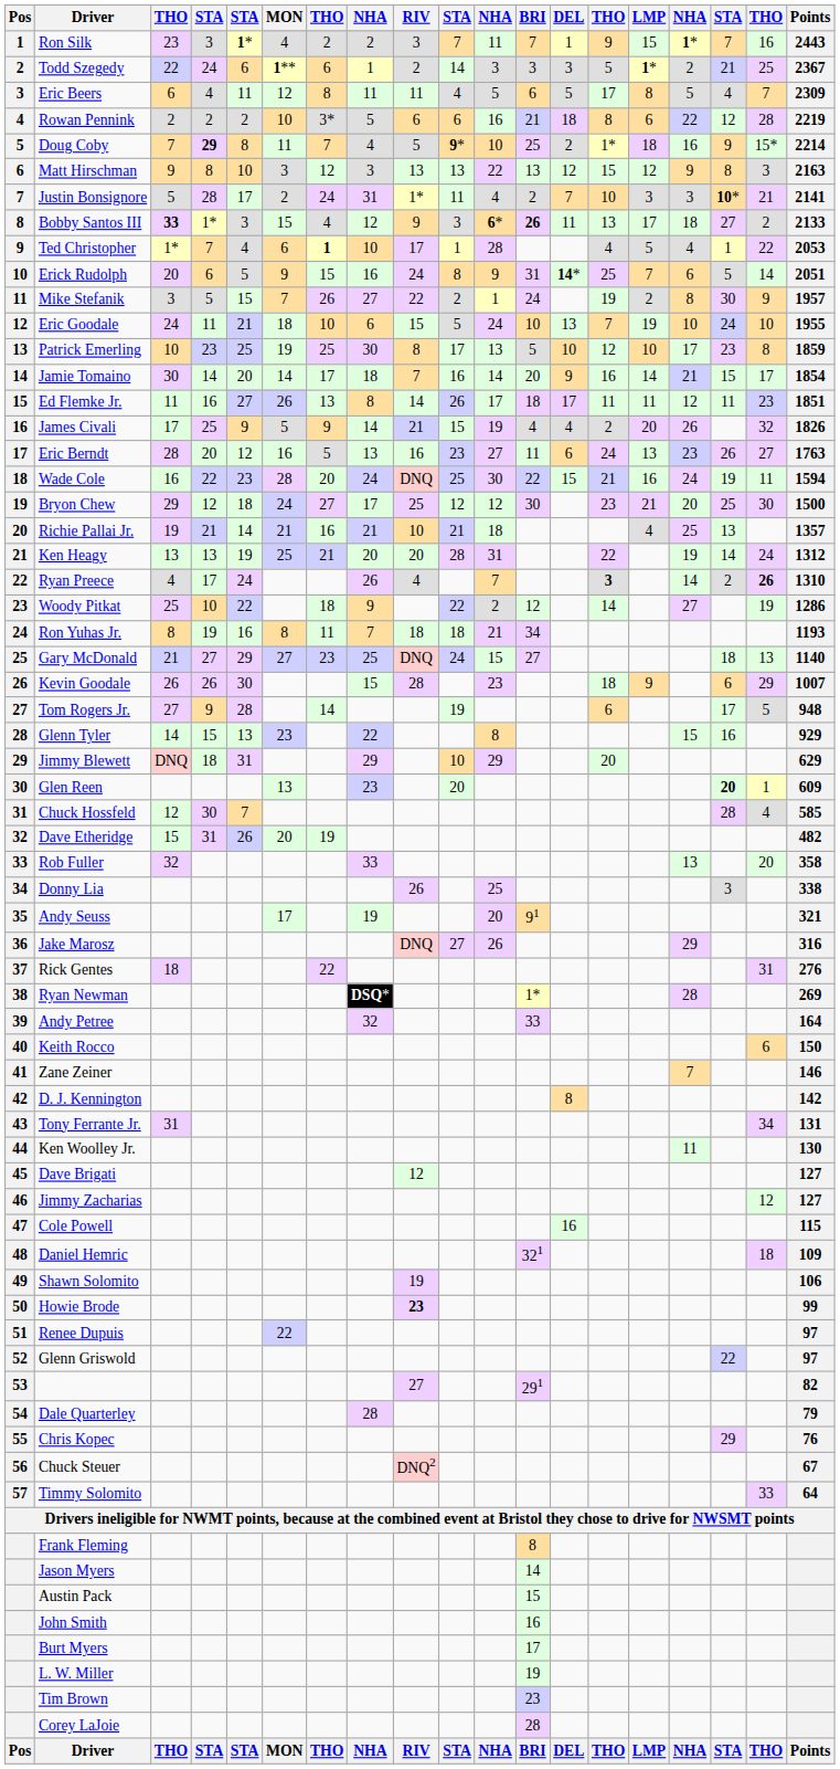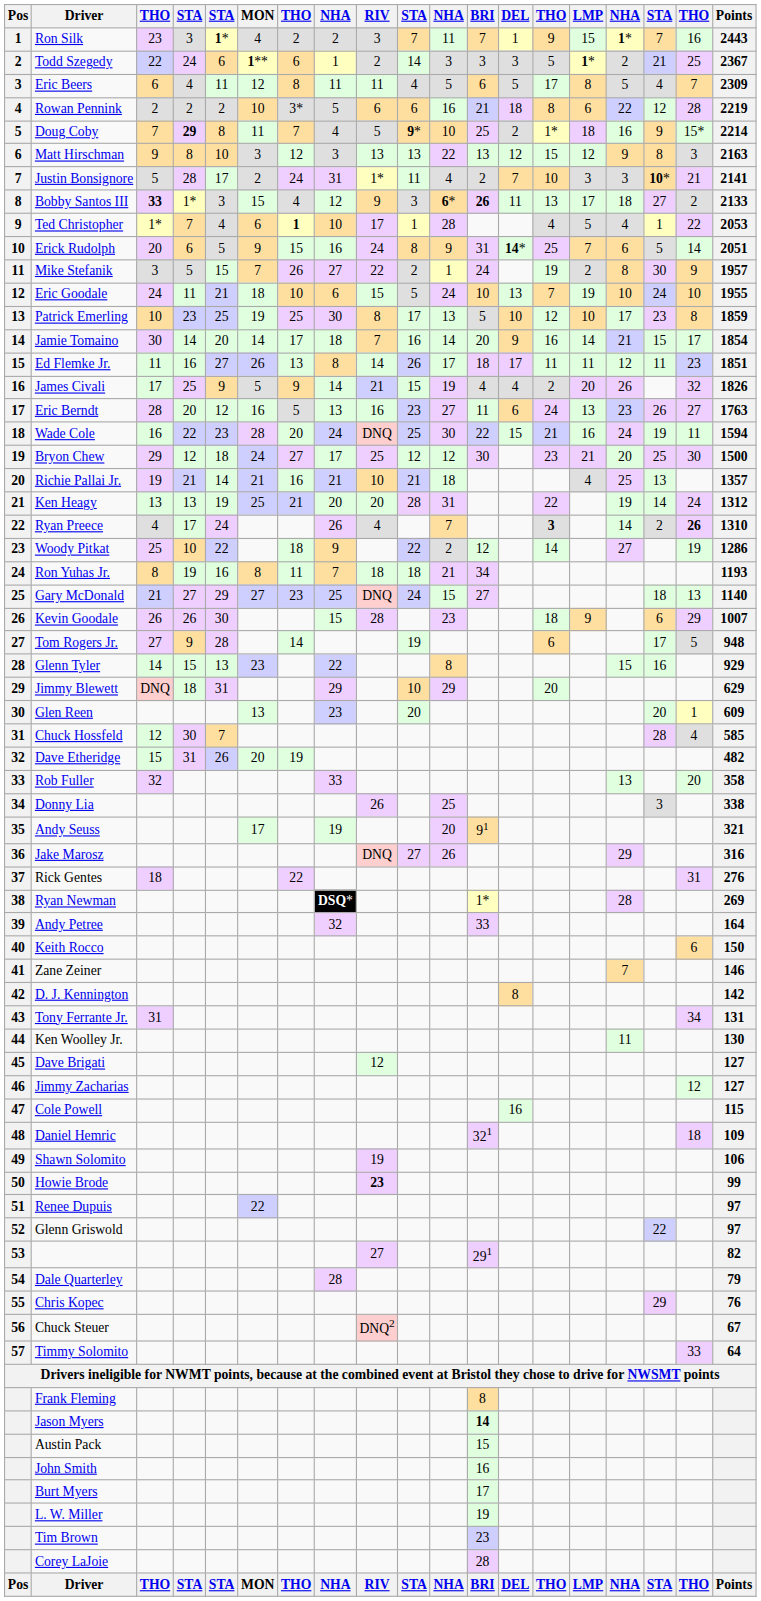Glen Reen | column 17: bold -> normal
Jason Myers | BRI: normal -> bold
